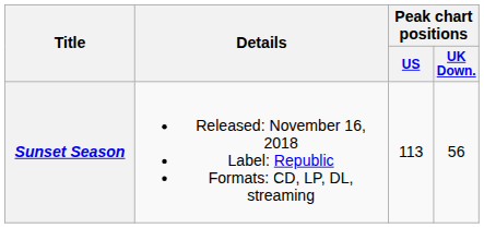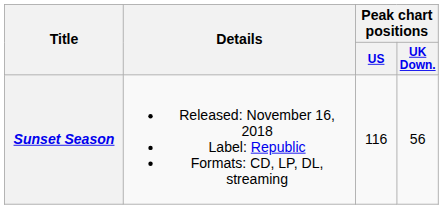Sunset Season | Peak chart positions / US: 113 -> 116
